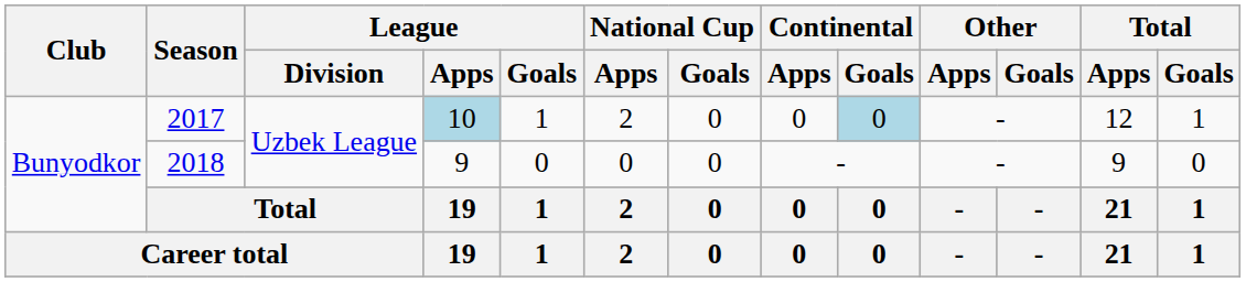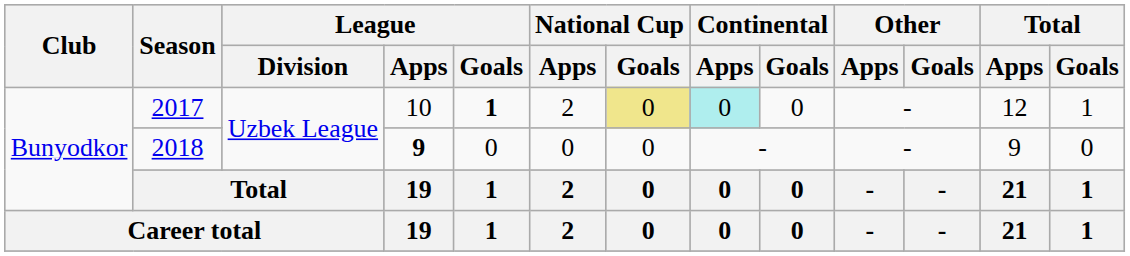2017 | League / Apps: lightblue background -> no background
2017 | League / Goals: normal -> bold
2017 | National Cup / Goals: no background -> khaki background
2017 | Continental / Apps: no background -> paleturquoise background
2017 | Continental / Goals: lightblue background -> no background
2018 | League / Apps: normal -> bold
